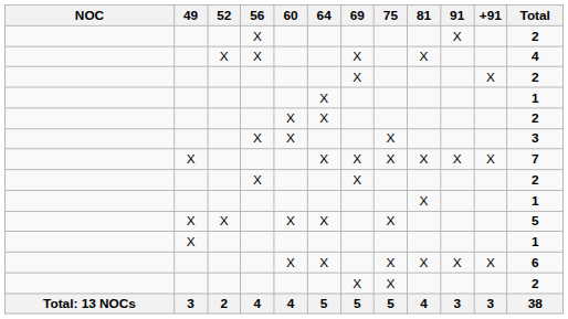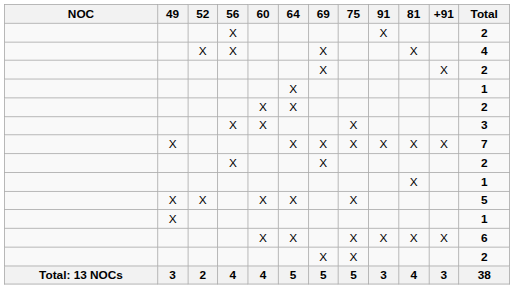columns swapped: 81 <-> 91
